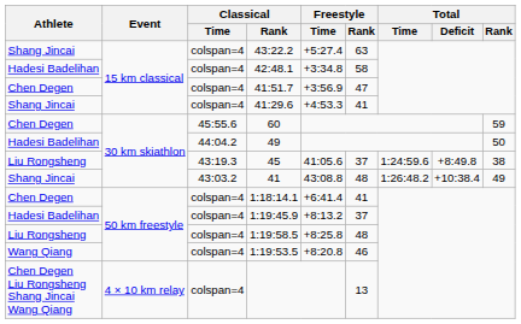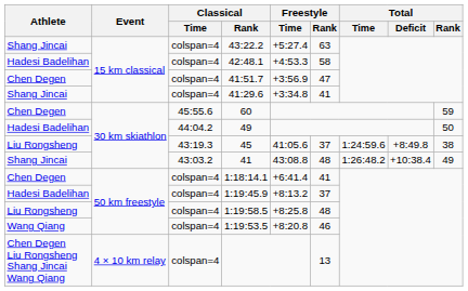42:48.1 | Freestyle / Time: +3:34.8 -> +4:53.3
41:29.6 | Freestyle / Time: +4:53.3 -> +3:34.8
